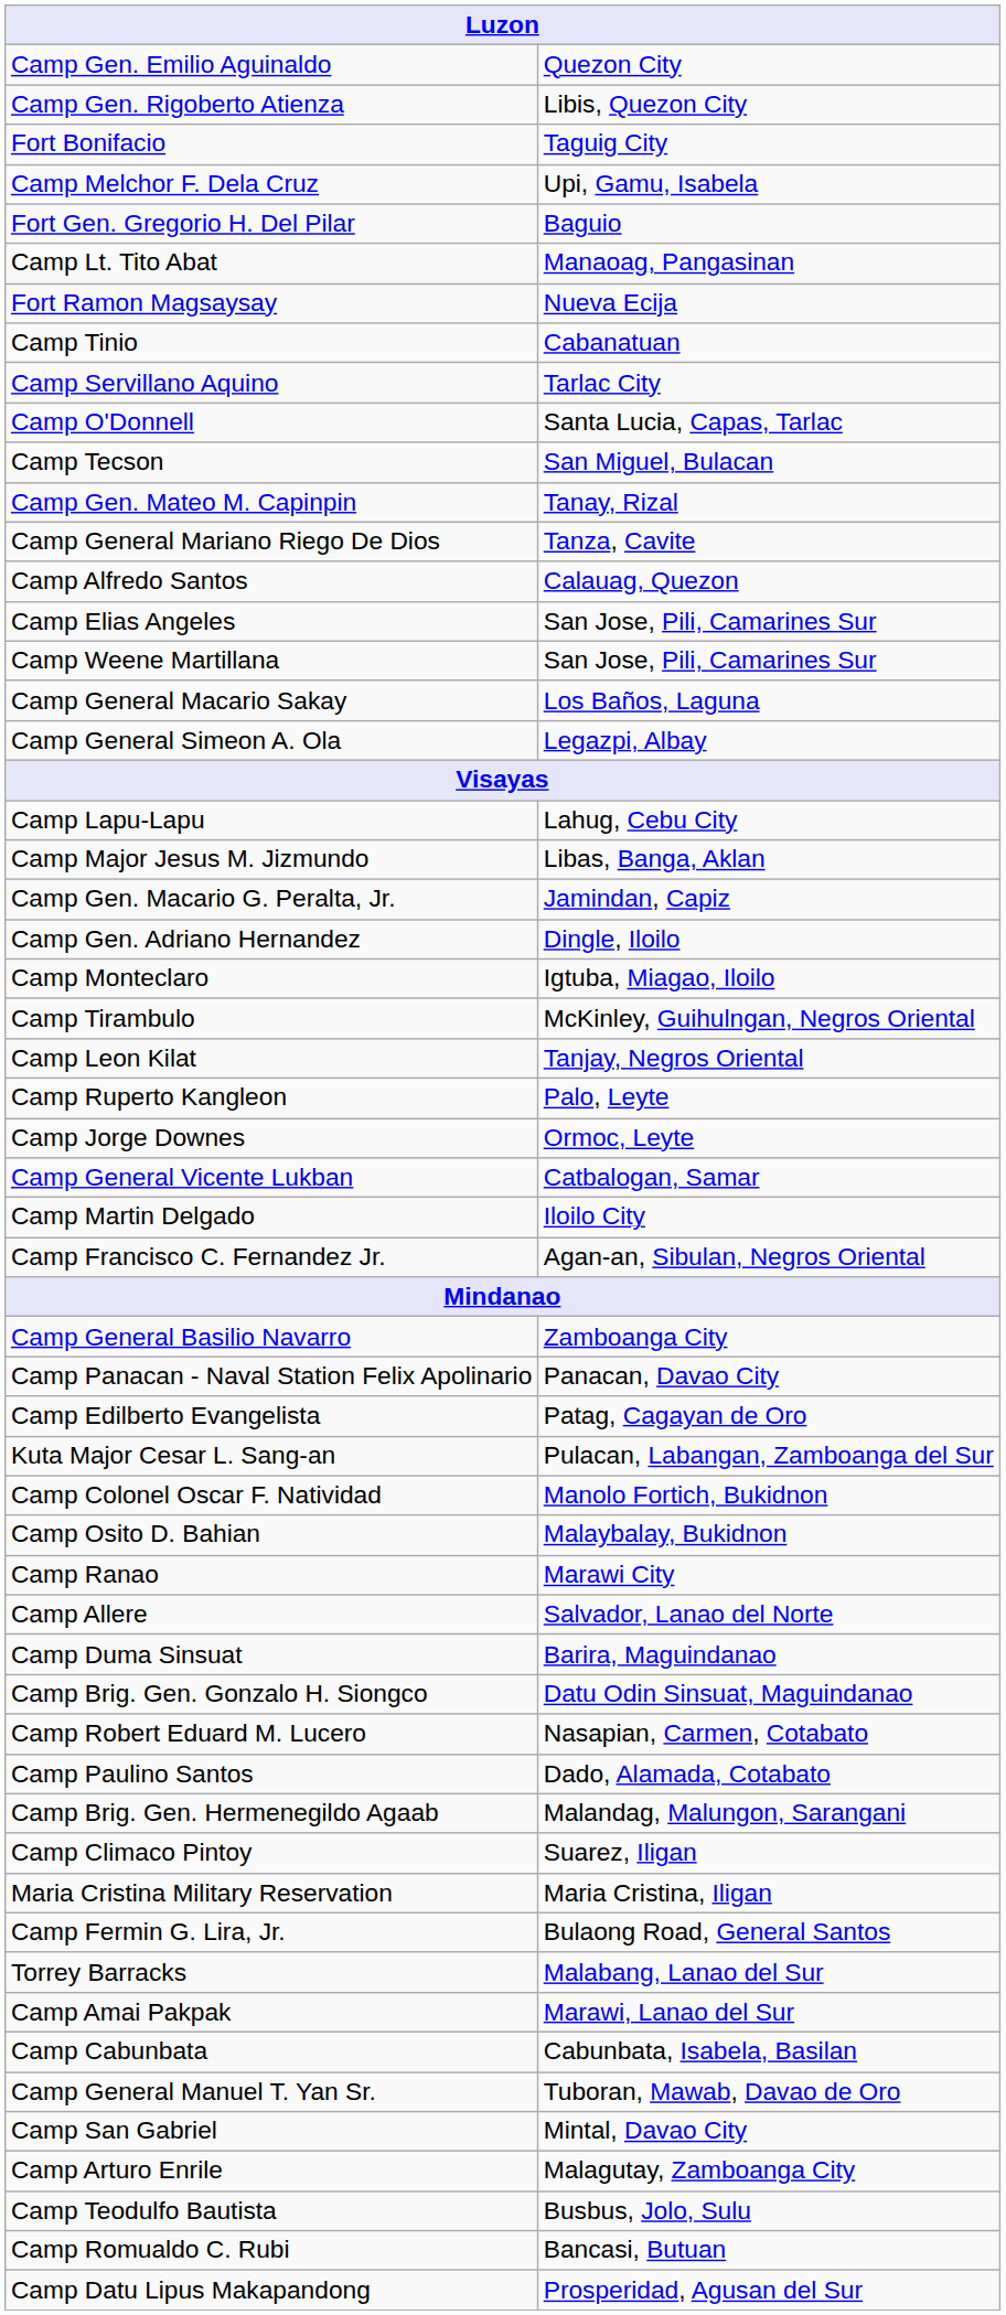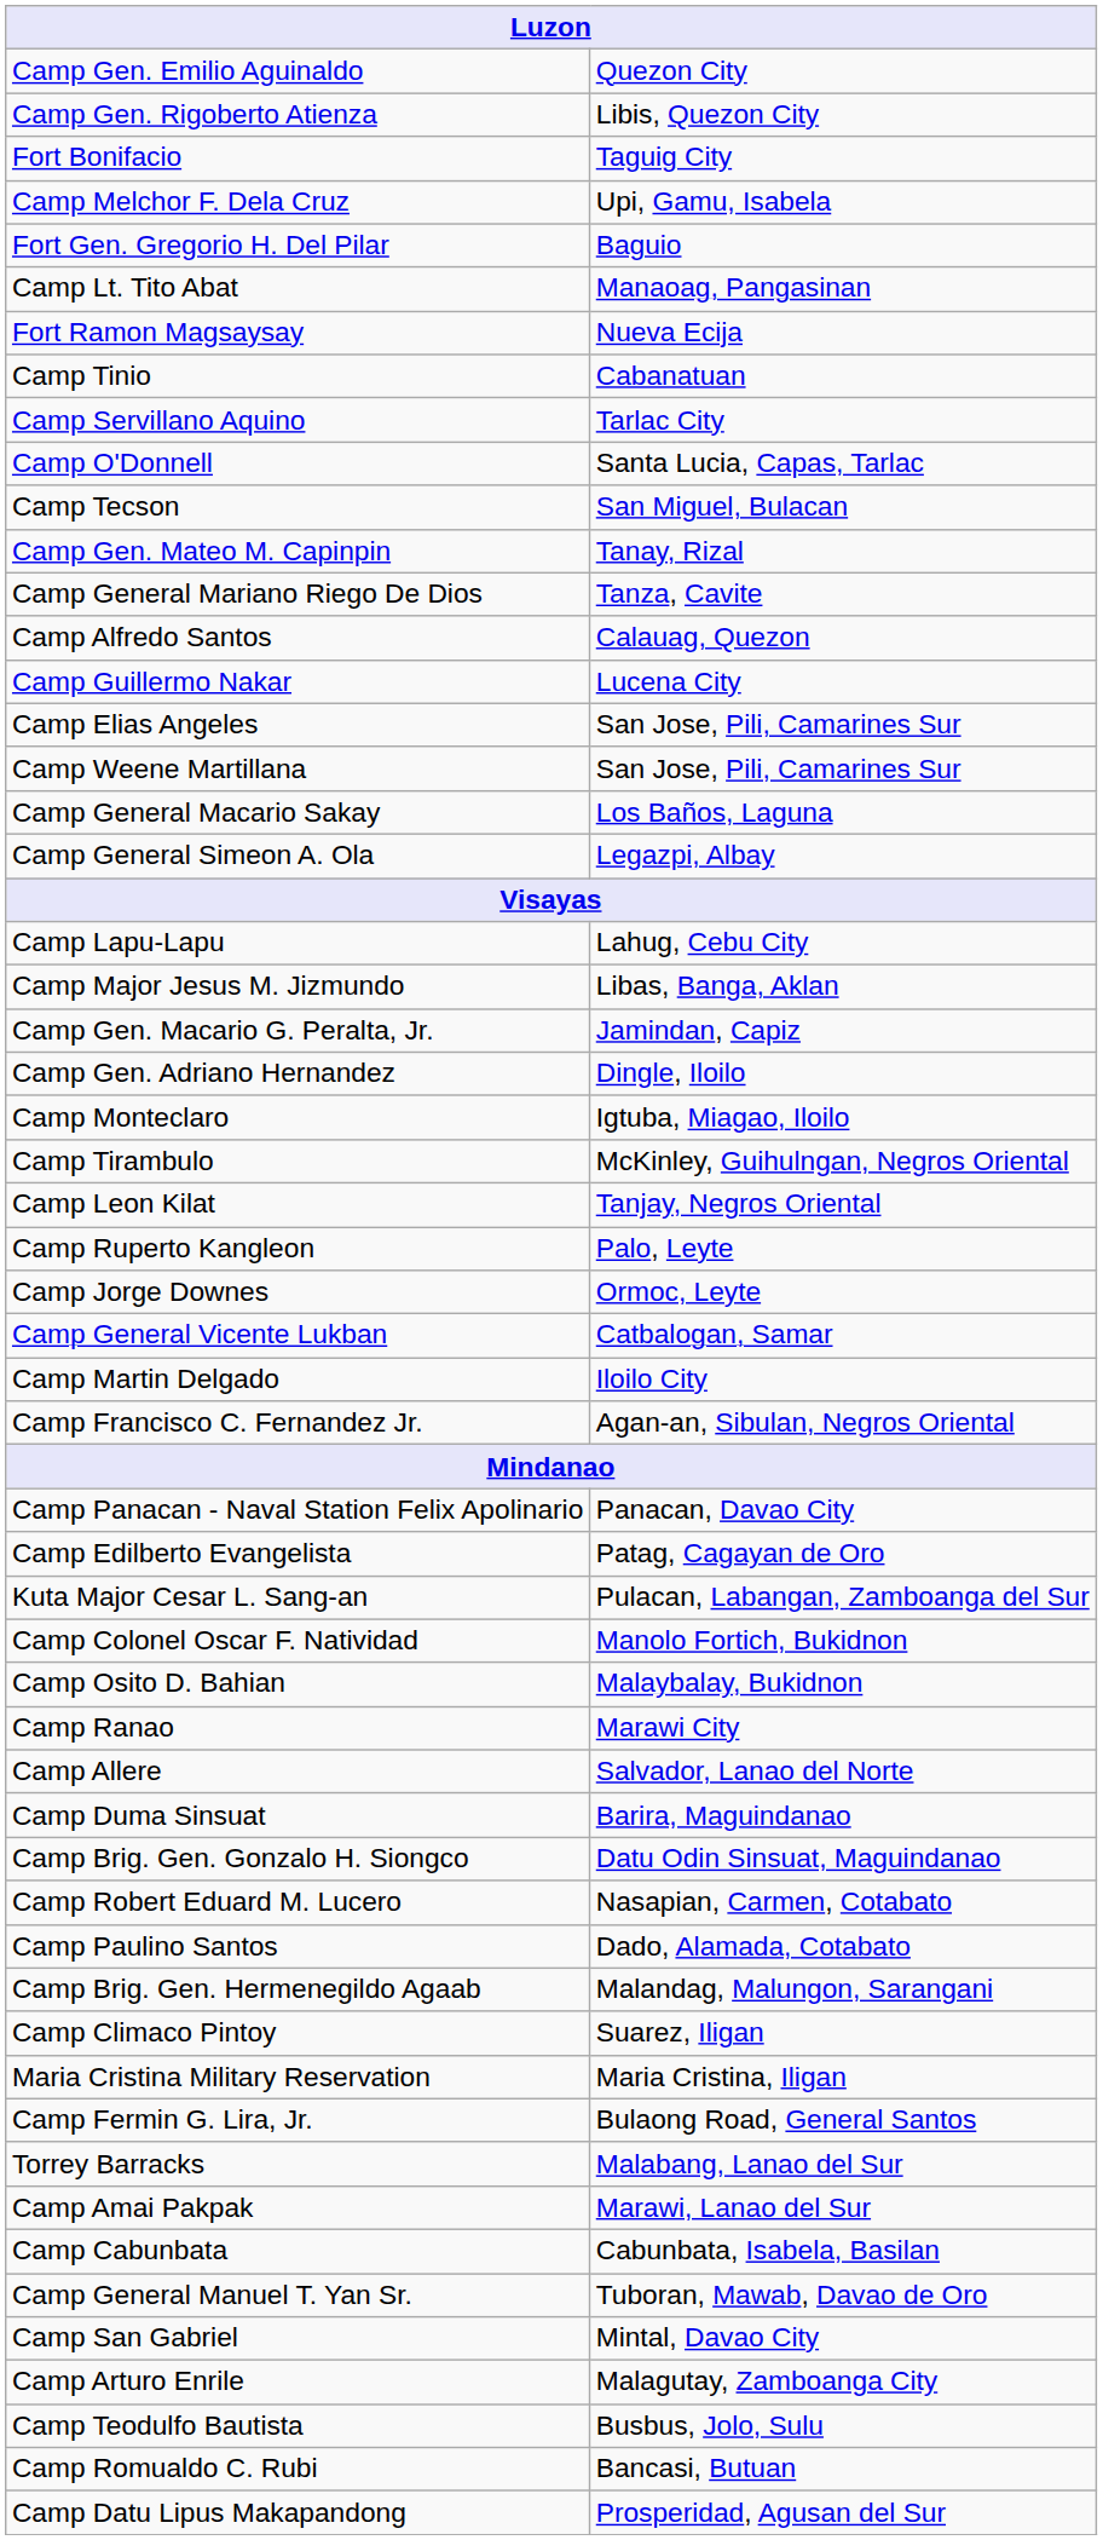+ row: Camp Guillermo Nakar | Lucena City
- row: Camp General Basilio Navarro | Zamboanga City
